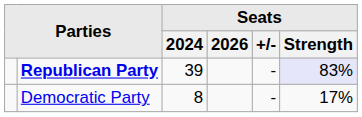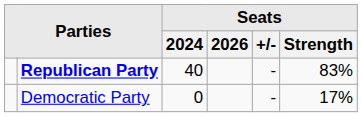Republican Party | Seats / 2024: 39 -> 40
Republican Party | Seats / Strength: lavender background -> no background
Democratic Party | Seats / 2024: 8 -> 0
